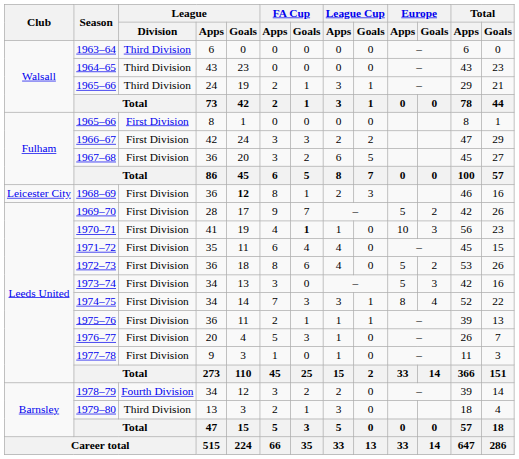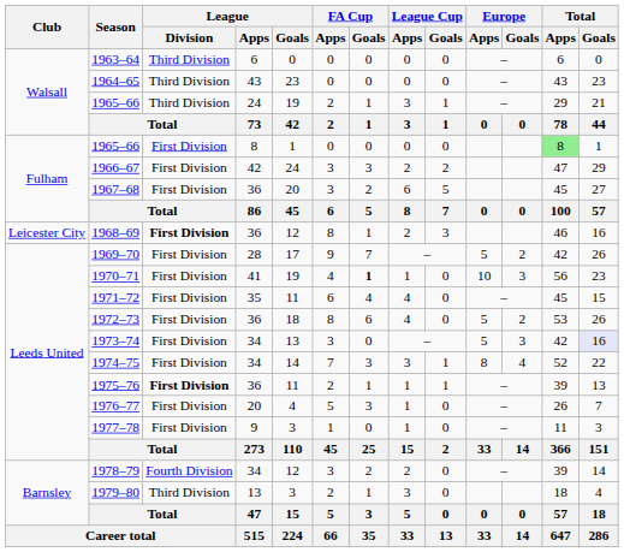1965–66 / 8 | Total / Apps: no background -> lightgreen background
1968–69 | League / Division: normal -> bold
1968–69 | League / Goals: bold -> normal
1973–74 | Total / Goals: no background -> lavender background
1975–76 | League / Division: normal -> bold
